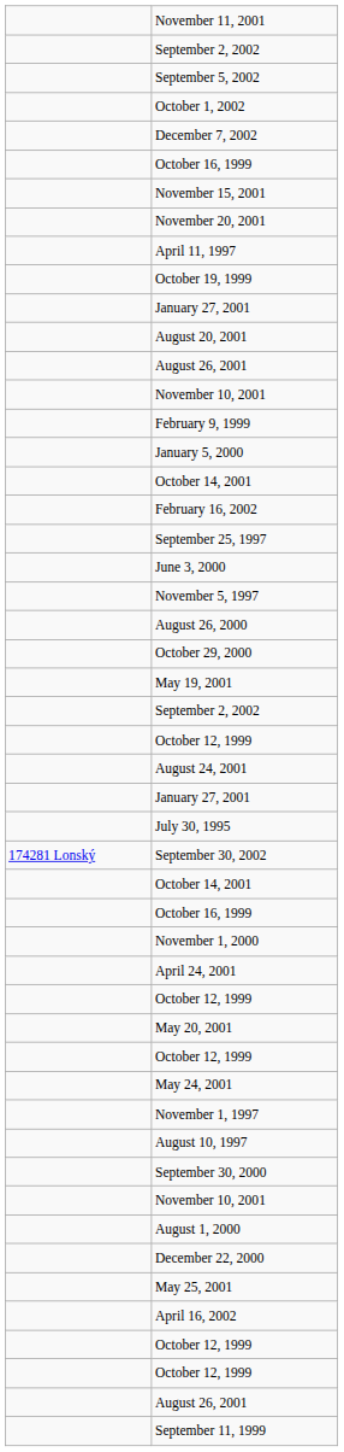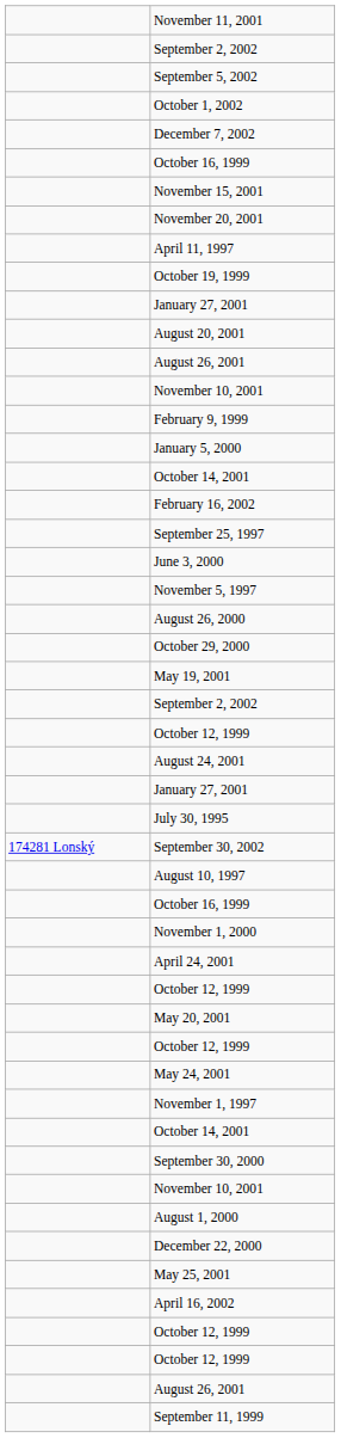row 31 | column 2: October 14, 2001 -> August 10, 1997
row 40 | column 2: August 10, 1997 -> October 14, 2001
